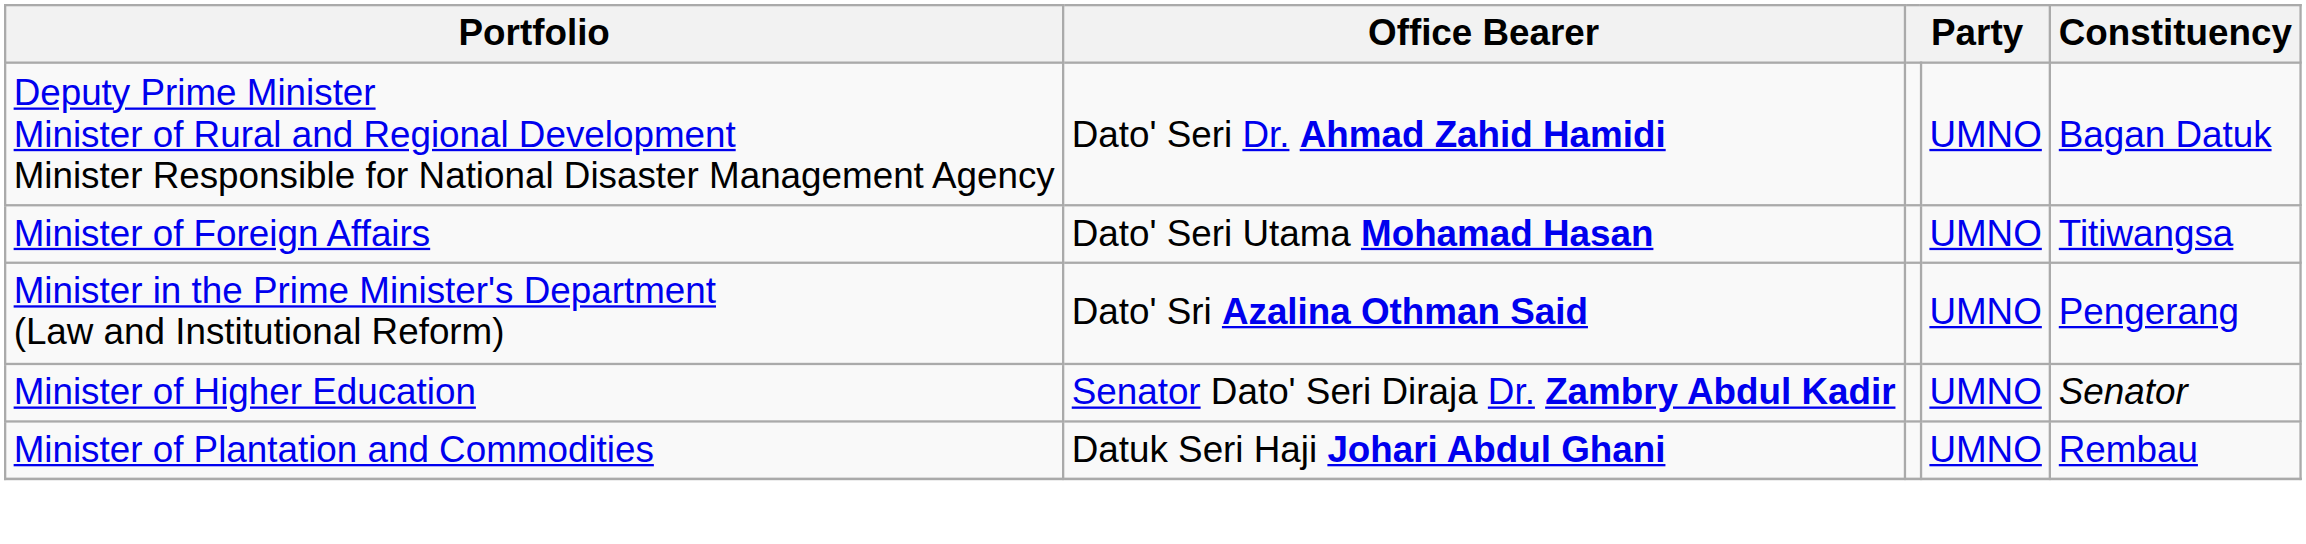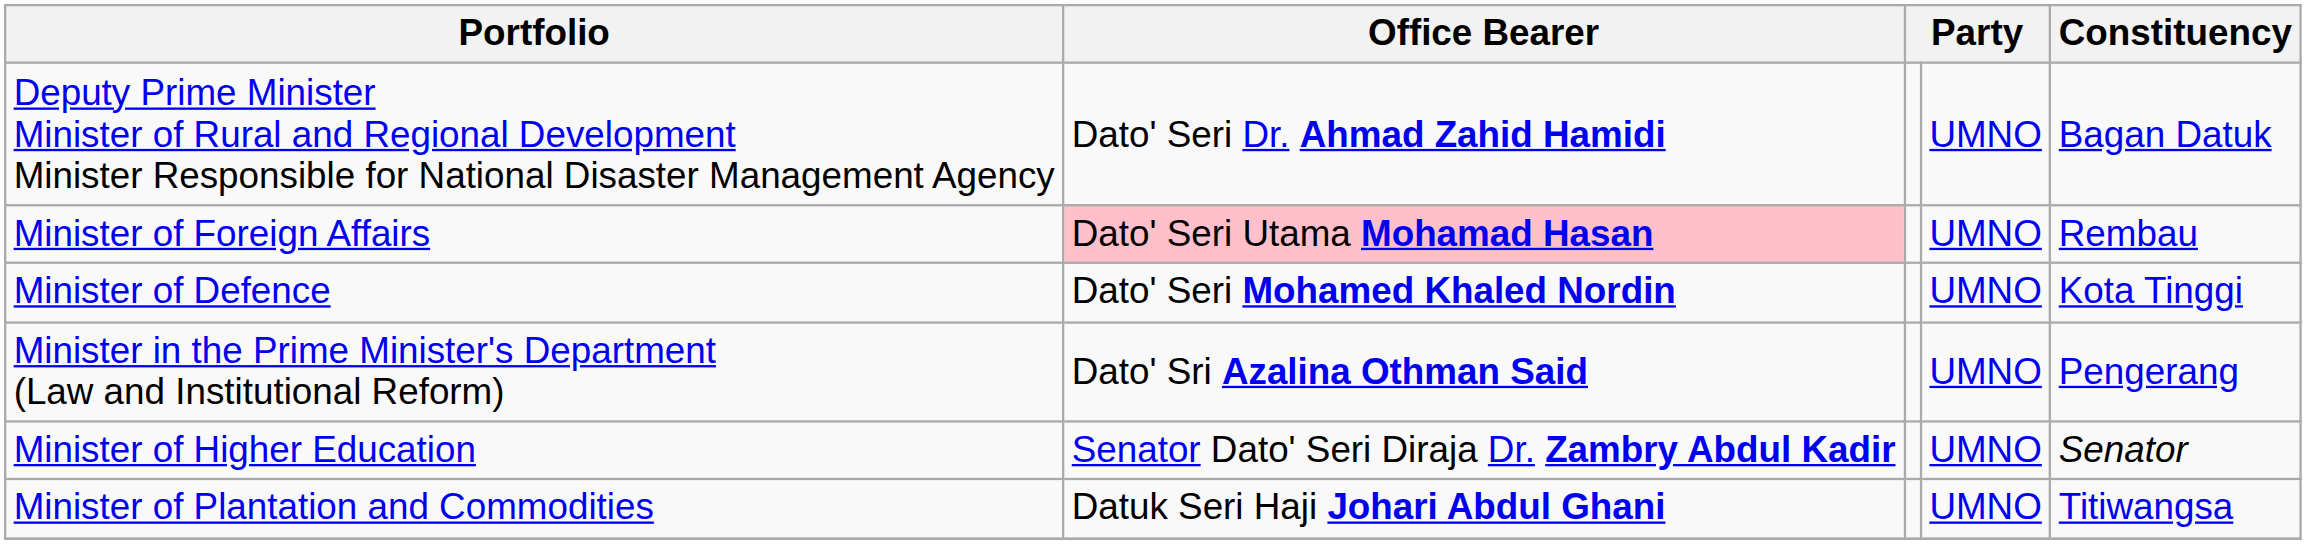Minister of Foreign Affairs | Office Bearer: no background -> pink background
Minister of Foreign Affairs | Constituency: Titiwangsa -> Rembau
+ row: Minister of Defence | Dato' Seri Mohamed Khaled Nordin | UMNO | Kota Tinggi
Minister of Plantation and Commodities | Constituency: Rembau -> Titiwangsa
